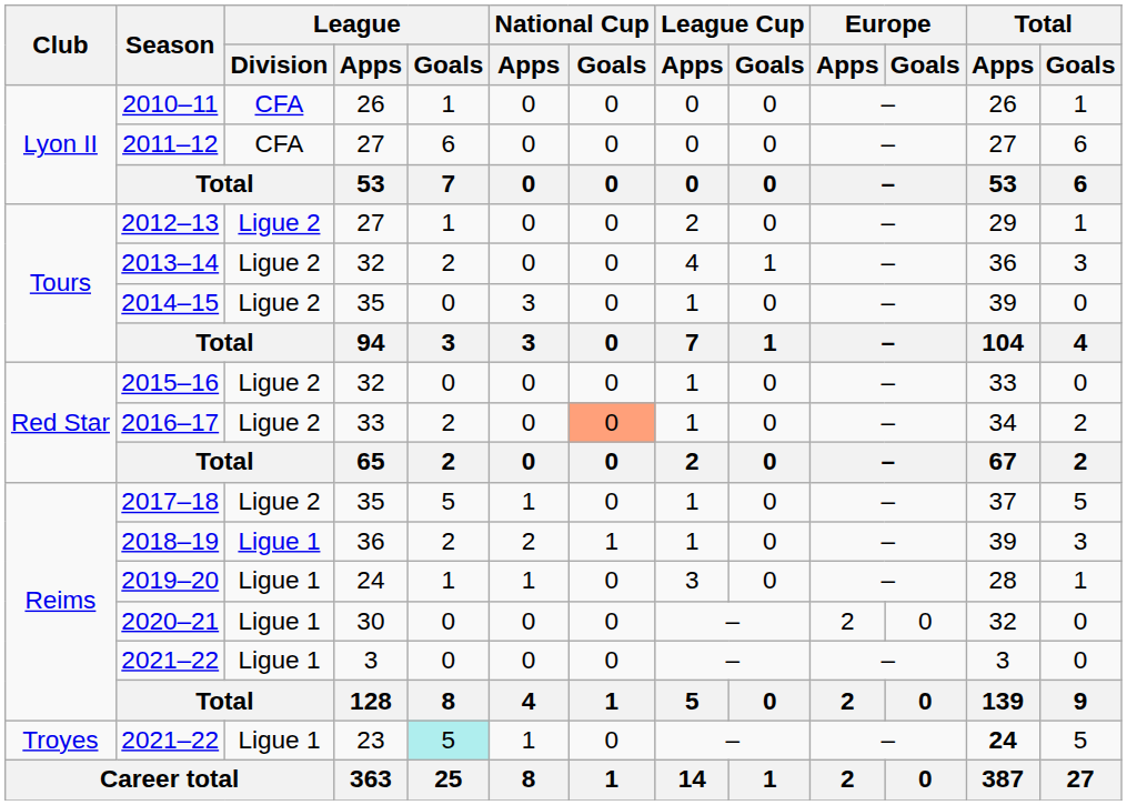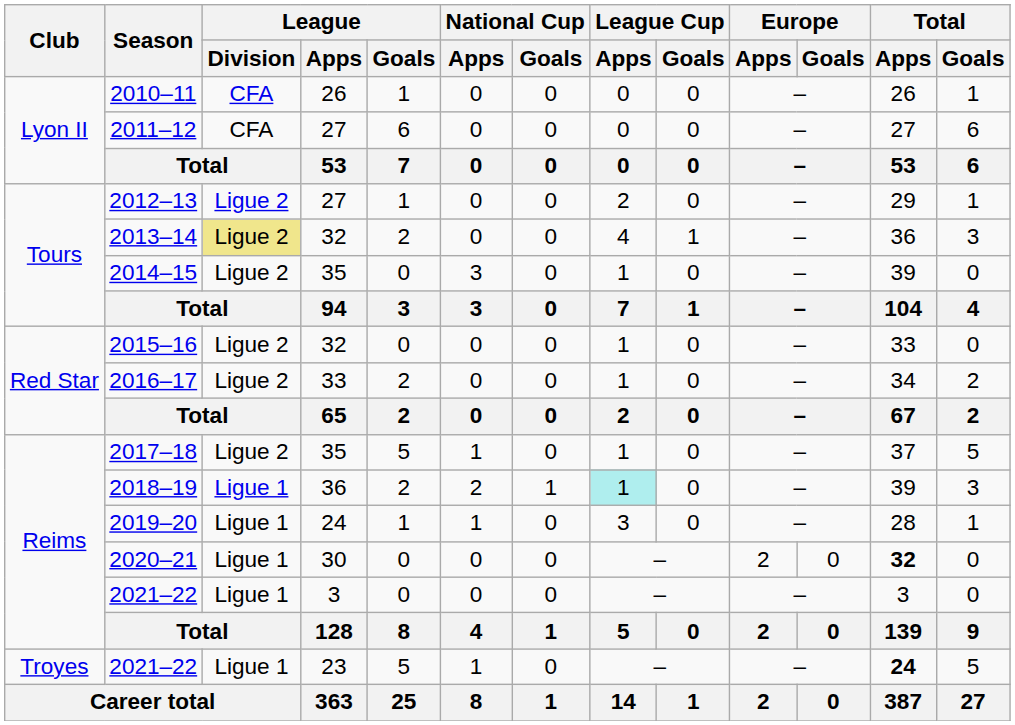2013–14 | League / Division: no background -> khaki background
2016–17 | National Cup / Goals: lightsalmon background -> no background
2018–19 | League Cup / Apps: no background -> paleturquoise background
2020–21 | Total / Apps: normal -> bold
2021–22 / 23 | League / Goals: paleturquoise background -> no background
